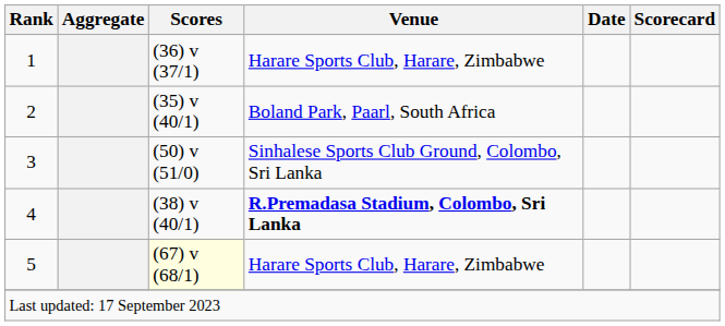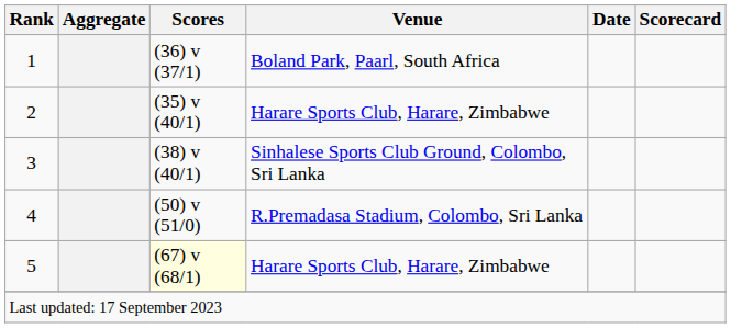1 | Venue: Harare Sports Club, Harare, Zimbabwe -> Boland Park, Paarl, South Africa
2 | Venue: Boland Park, Paarl, South Africa -> Harare Sports Club, Harare, Zimbabwe
3 | Scores: (50) v (51/0) -> (38) v (40/1)
4 | Scores: (38) v (40/1) -> (50) v (51/0)
4 | Venue: bold -> normal
